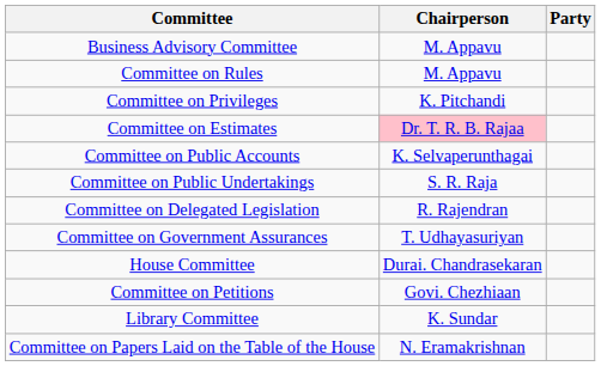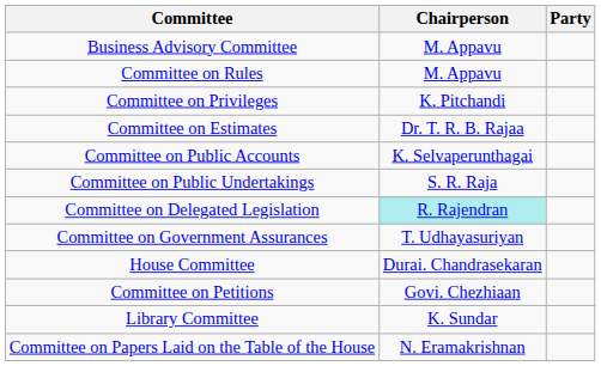Committee on Estimates | Chairperson: pink background -> no background
Committee on Delegated Legislation | Chairperson: no background -> paleturquoise background
